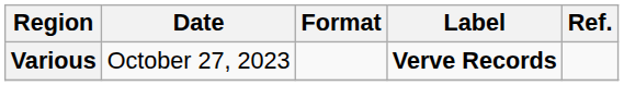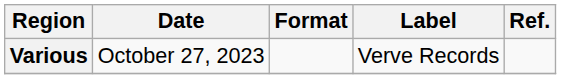Various | Label: bold -> normal
